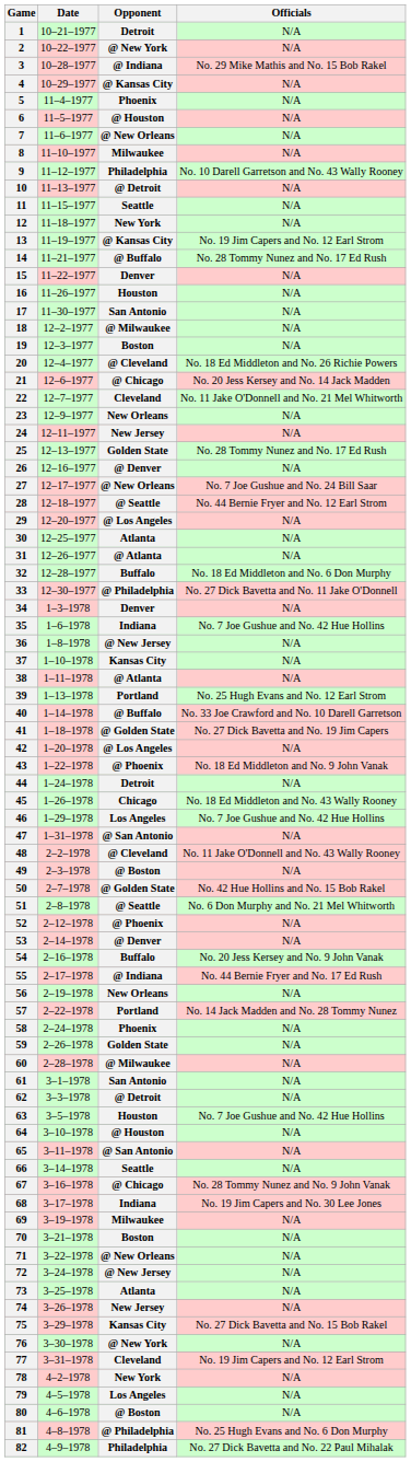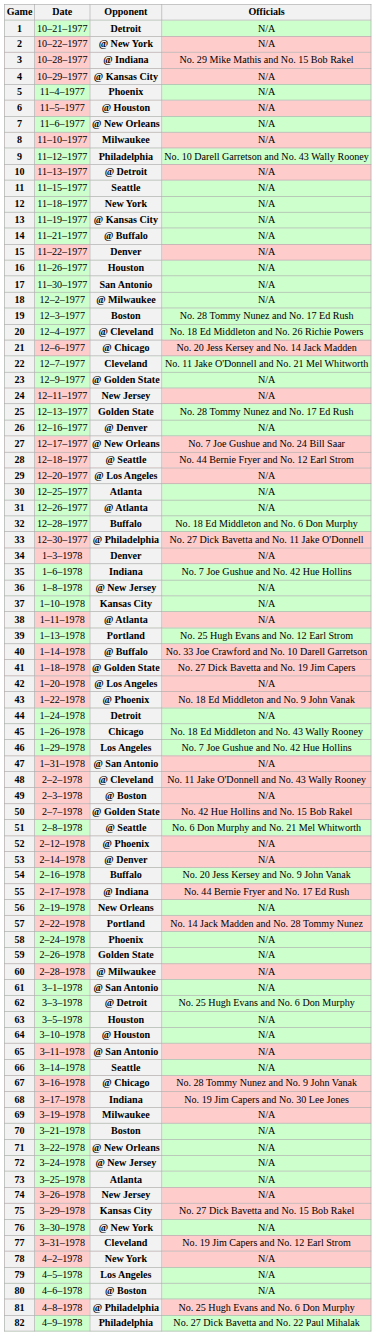13 | Officials: No. 19 Jim Capers and No. 12 Earl Strom -> N/A
14 | Officials: No. 28 Tommy Nunez and No. 17 Ed Rush -> N/A
19 | Officials: N/A -> No. 28 Tommy Nunez and No. 17 Ed Rush
23 | Opponent: New Orleans -> @ Golden State
61 | Opponent: San Antonio -> @ San Antonio
62 | Officials: N/A -> No. 25 Hugh Evans and No. 6 Don Murphy
63 | Officials: No. 7 Joe Gushue and No. 42 Hue Hollins -> N/A
